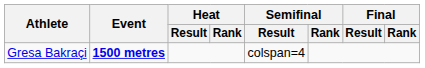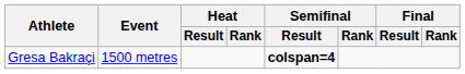Gresa Bakraçi | Event: bold -> normal
Gresa Bakraçi | Semifinal / Result: normal -> bold
